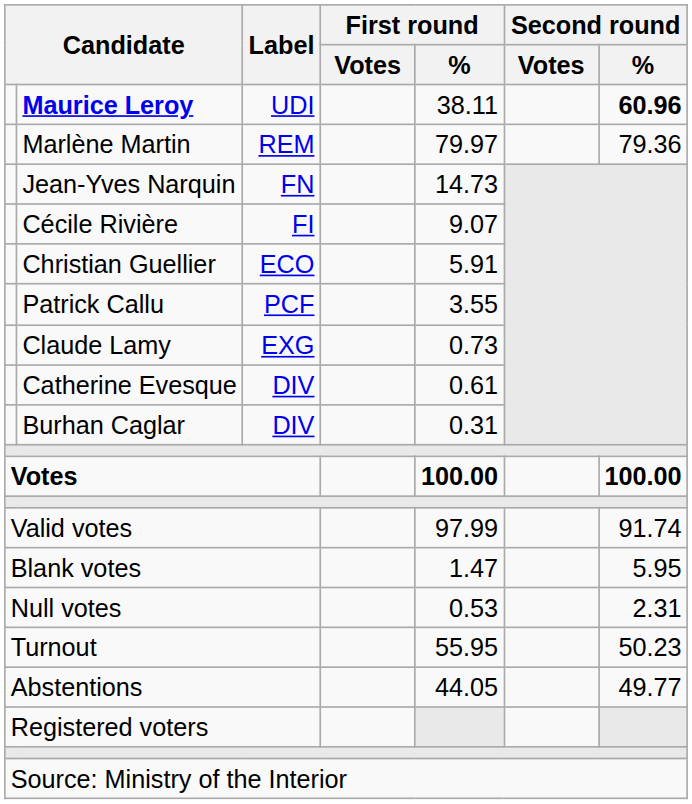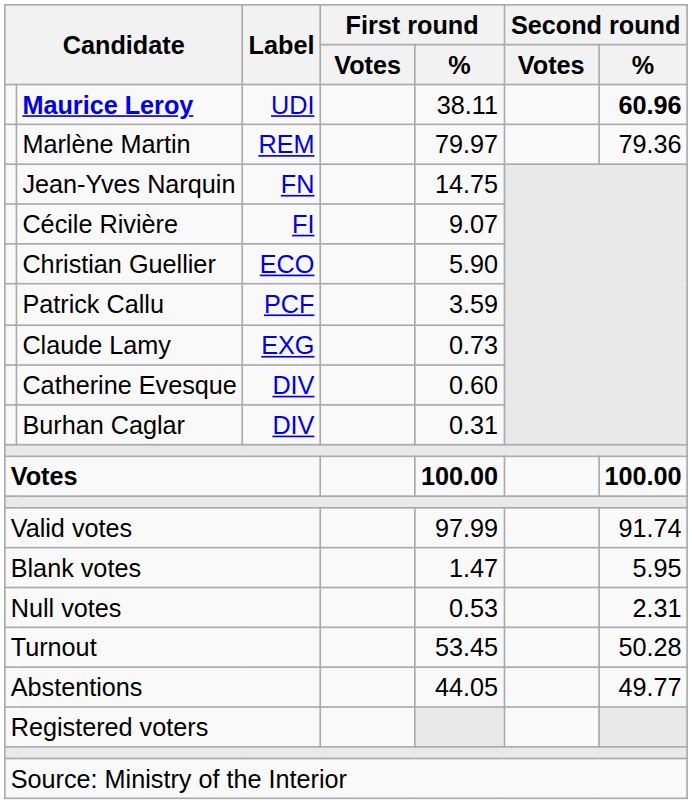Jean-Yves Narquin | First round / %: 14.73 -> 14.75
Christian Guellier | First round / %: 5.91 -> 5.90
Patrick Callu | First round / %: 3.55 -> 3.59
Catherine Evesque | First round / %: 0.61 -> 0.60
Turnout | First round / %: 55.95 -> 53.45
Turnout | Second round / %: 50.23 -> 50.28
